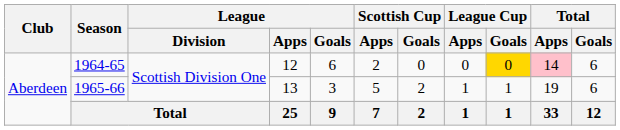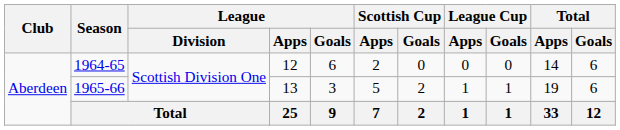1964-65 | League Cup / Goals: gold background -> no background
1964-65 | Total / Apps: pink background -> no background
